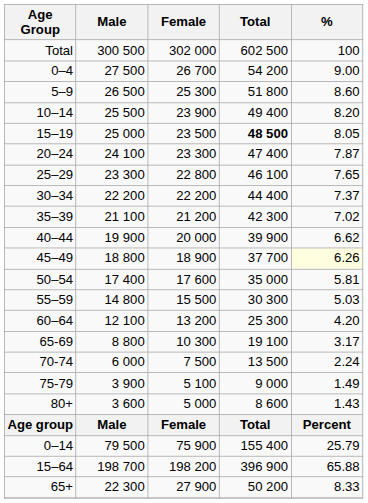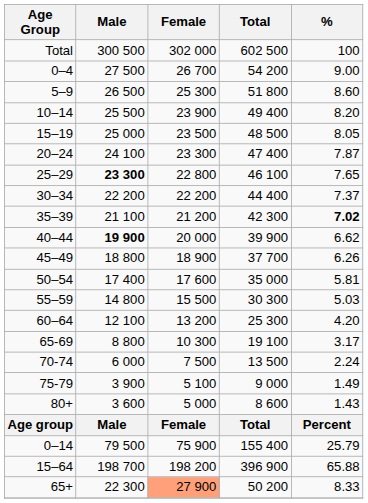15–19 | Total: bold -> normal
25–29 | Male: normal -> bold
35–39 | %: normal -> bold
40–44 | Male: normal -> bold
45–49 | %: lightyellow background -> no background
65+ | Female: no background -> lightsalmon background
